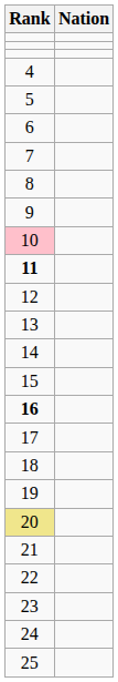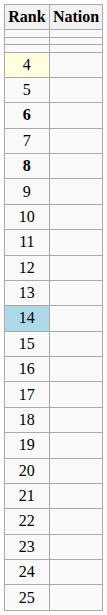row 5 | Rank: no background -> lightyellow background
row 7 | Rank: normal -> bold
row 9 | Rank: normal -> bold
row 11 | Rank: pink background -> no background
row 12 | Rank: bold -> normal
row 15 | Rank: no background -> lightblue background
row 17 | Rank: bold -> normal
row 21 | Rank: khaki background -> no background
